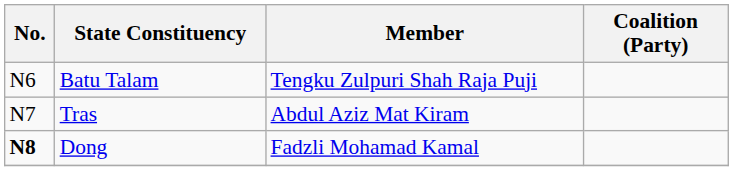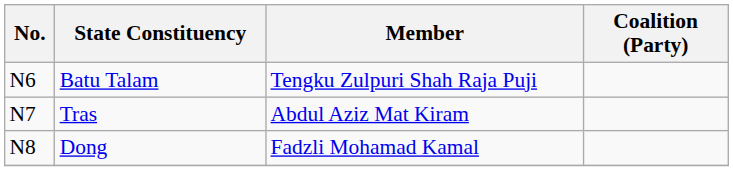Dong | No.: bold -> normal
